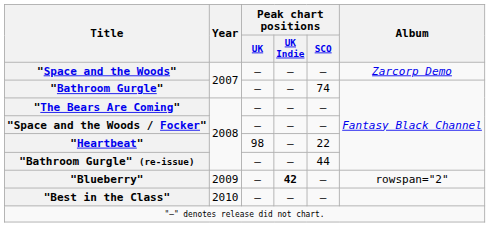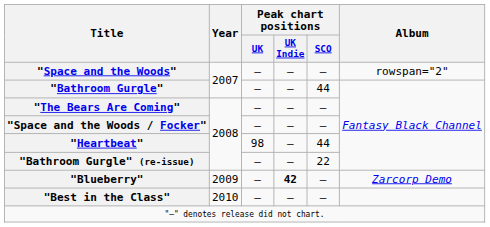"Space and the Woods" | Album: Zarcorp Demo -> rowspan="2"
"Bathroom Gurgle" | Peak chart positions / SCO: 74 -> 44
"Heartbeat" | Peak chart positions / SCO: 22 -> 44
"Bathroom Gurgle" (re-issue) | Peak chart positions / SCO: 44 -> 22
"Blueberry" | Album: rowspan="2" -> Zarcorp Demo
